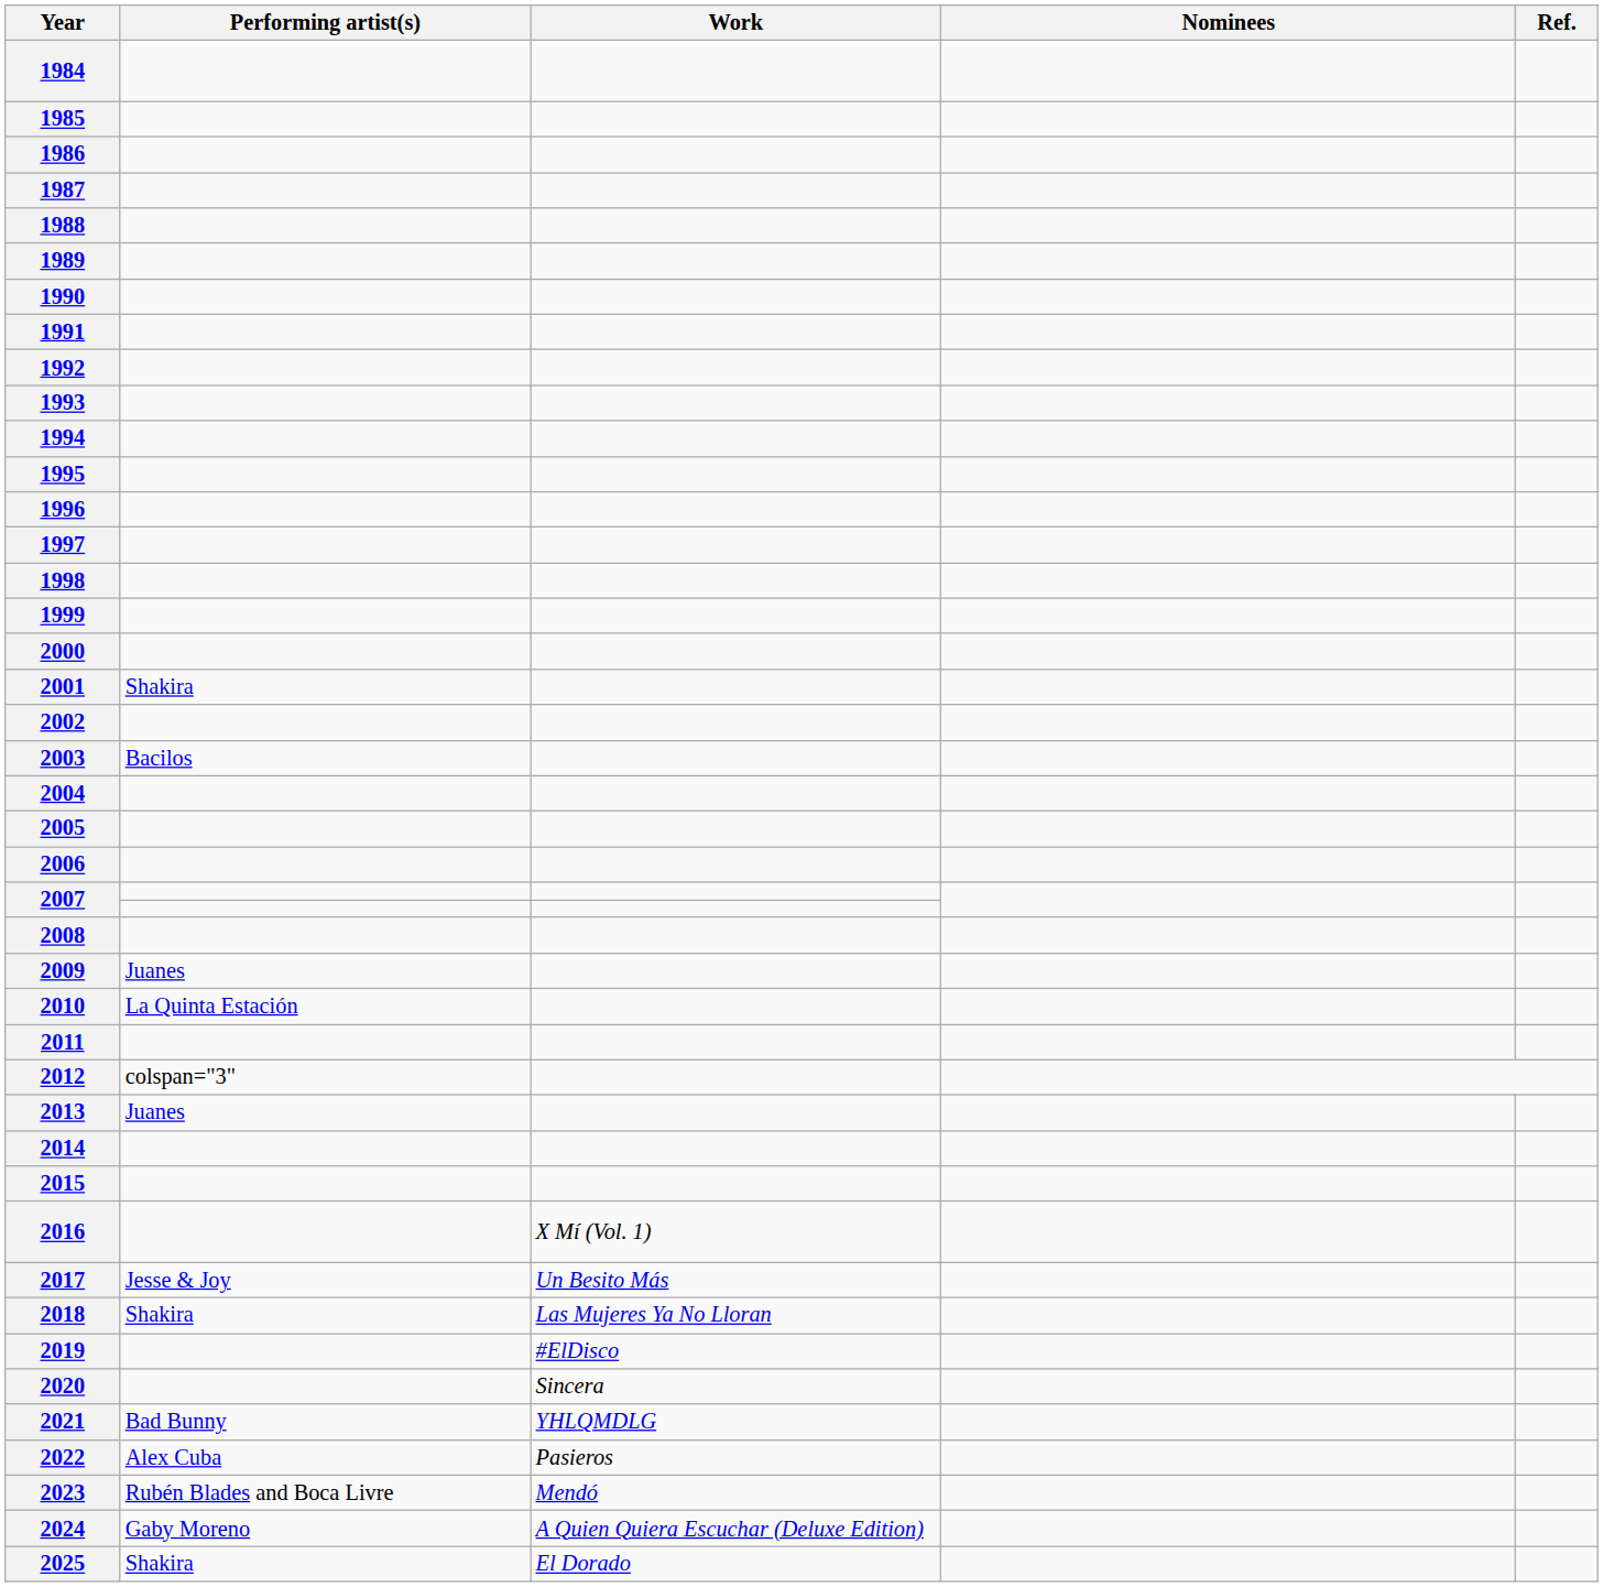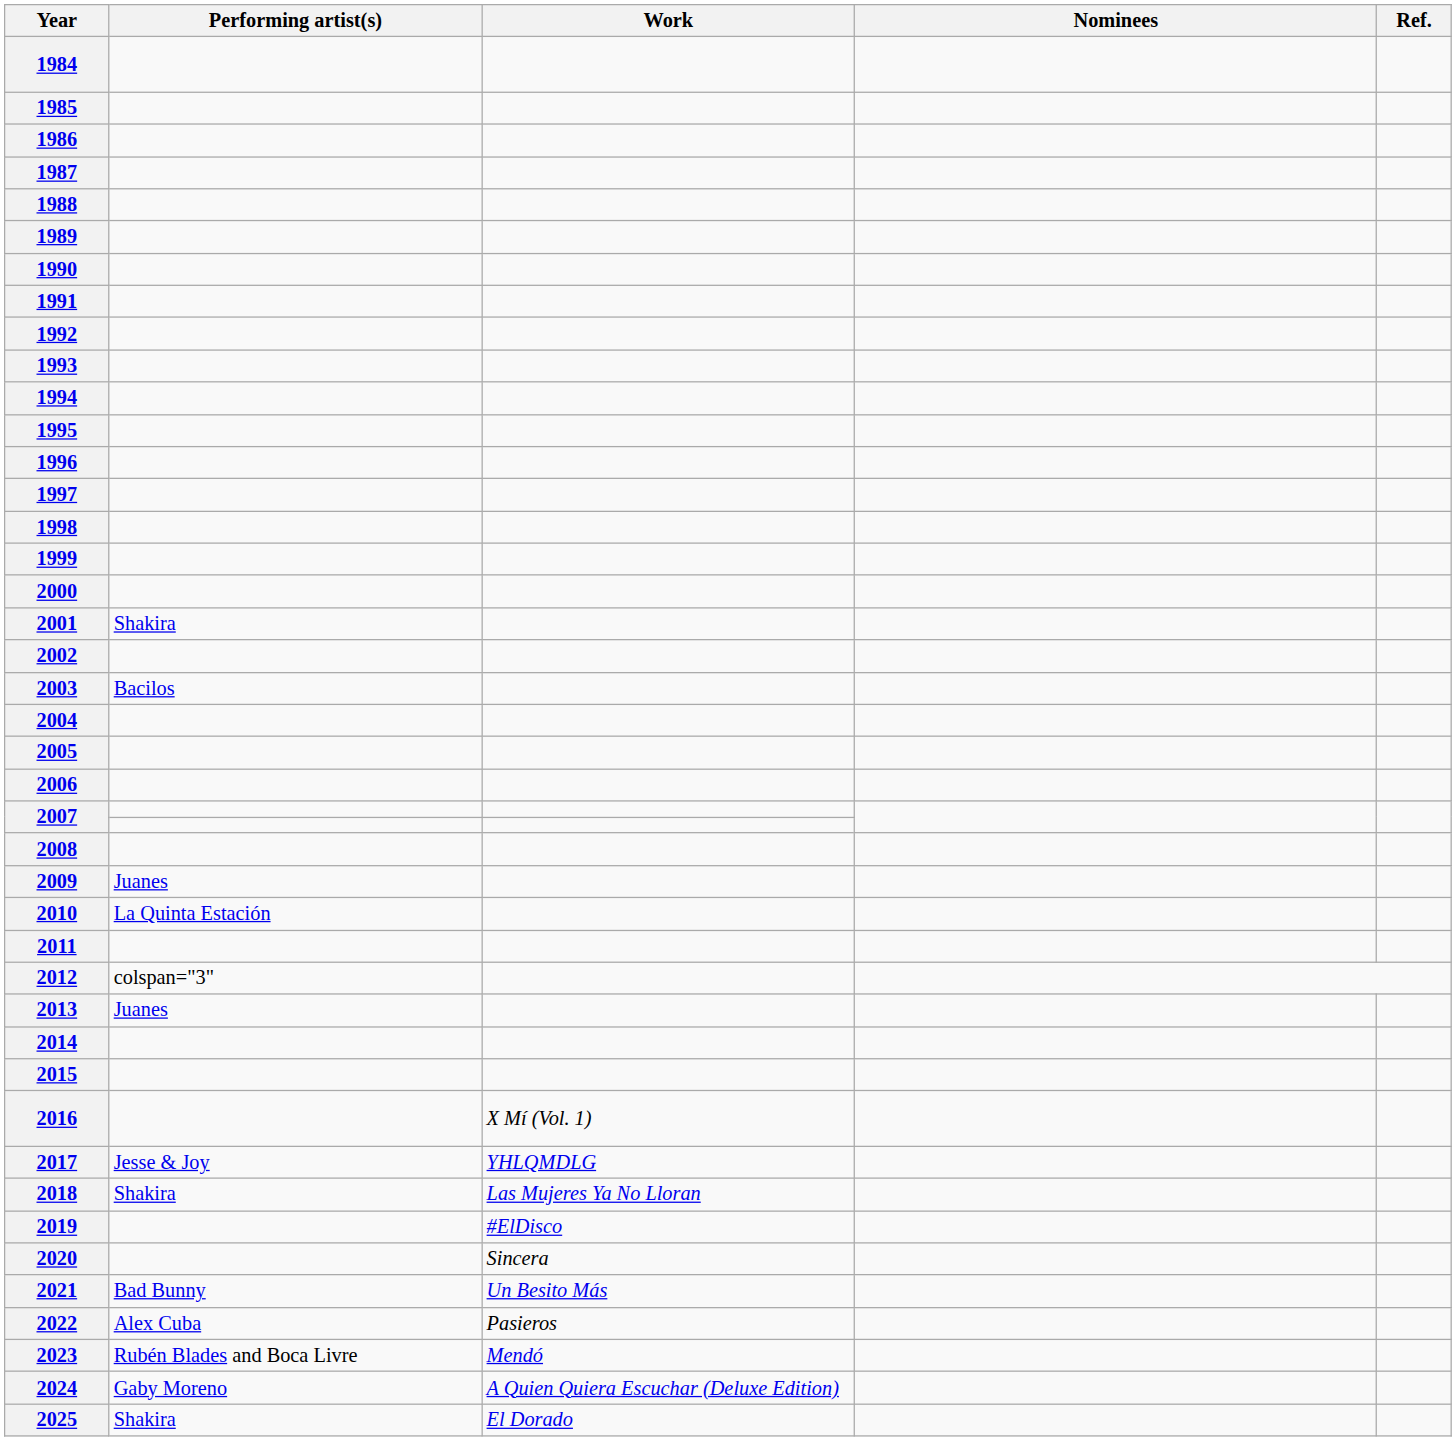2017 | Work: Un Besito Más -> YHLQMDLG
2021 | Work: YHLQMDLG -> Un Besito Más
